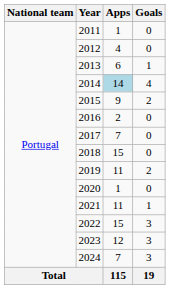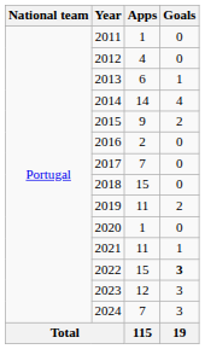2014 | Apps: lightblue background -> no background
2022 | Goals: normal -> bold
